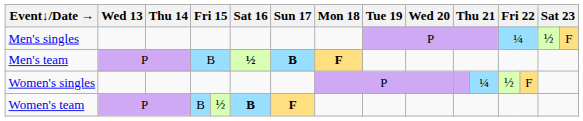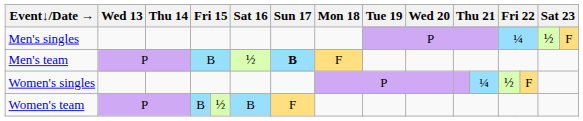Men's team | Sat 16: bold -> normal
Men's team | Mon 18: bold -> normal
Women's team | Sat 16: bold -> normal
Women's team | Sun 17: bold -> normal
